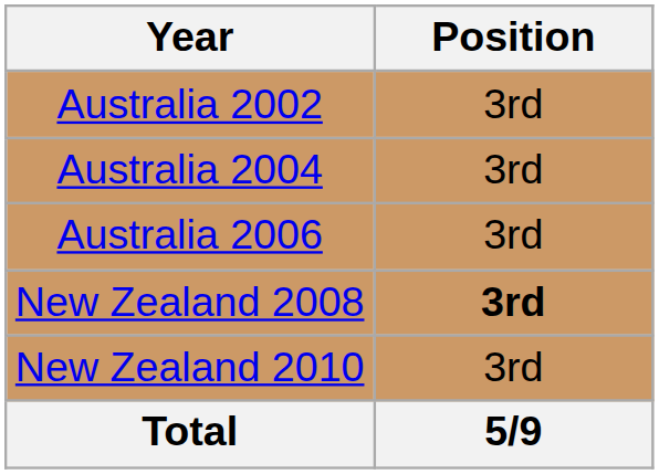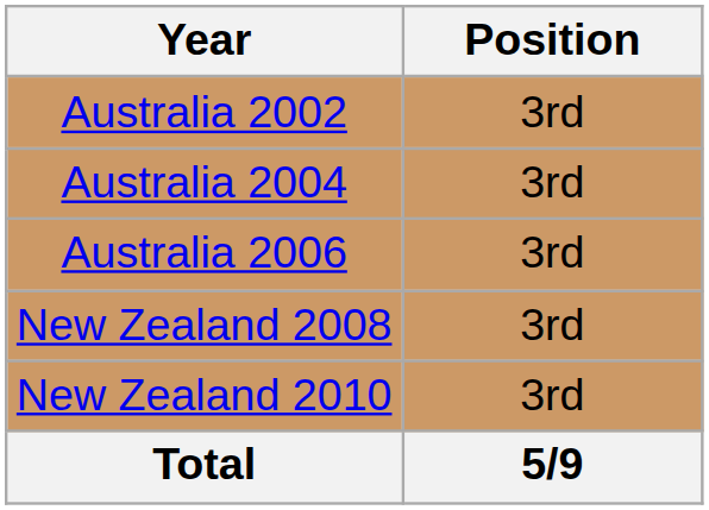New Zealand 2008 | Position: bold -> normal
